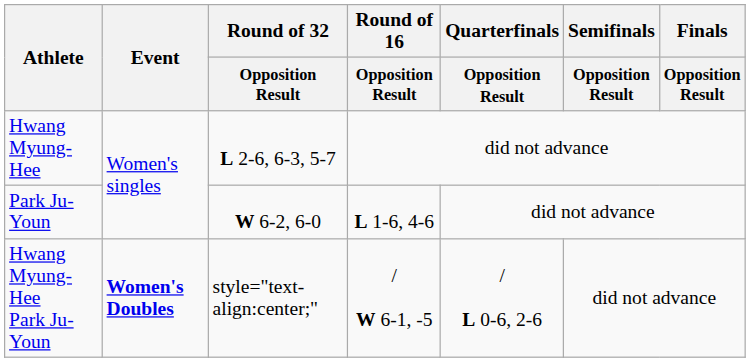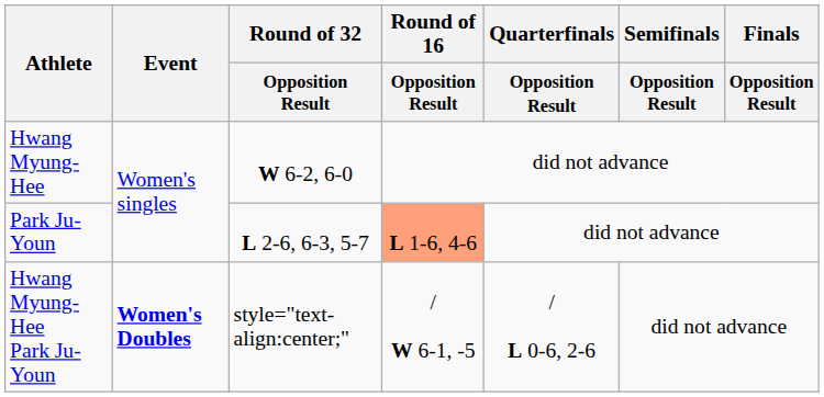Hwang Myung-Hee | Round of 32 / Opposition Result: L 2-6, 6-3, 5-7 -> W 6-2, 6-0
Park Ju-Youn | Round of 32 / Opposition Result: W 6-2, 6-0 -> L 2-6, 6-3, 5-7
Park Ju-Youn | Round of 16 / Opposition Result: no background -> lightsalmon background
